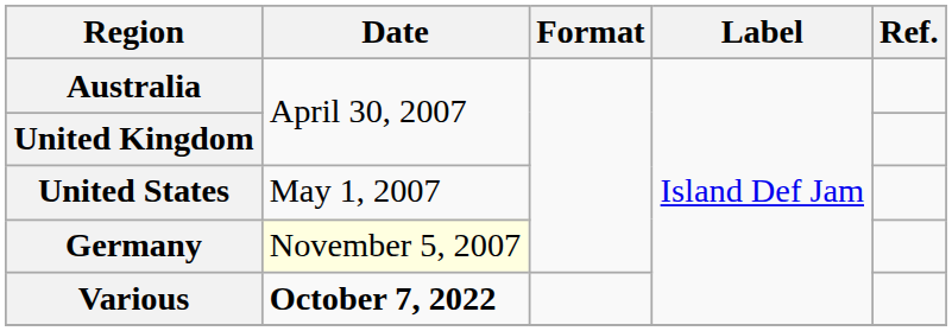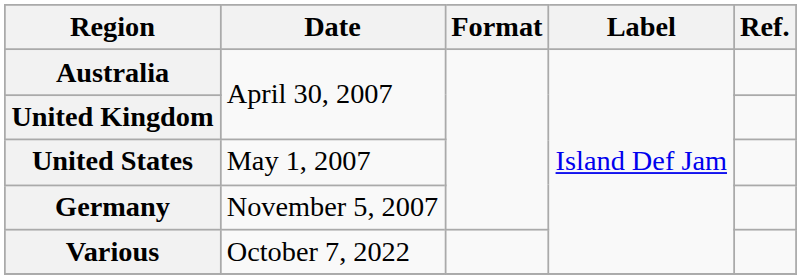Germany | Date: lightyellow background -> no background
Various | Date: bold -> normal
